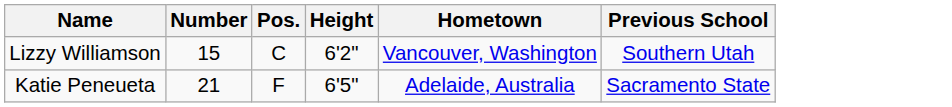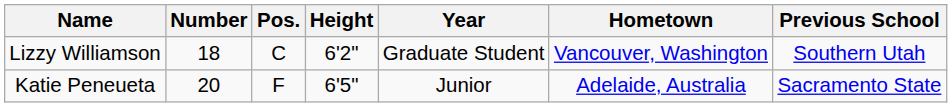+ column: Year | Graduate Student | Junior
Lizzy Williamson | Number: 15 -> 18
Katie Peneueta | Number: 21 -> 20
